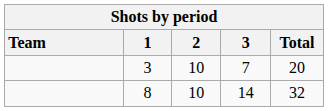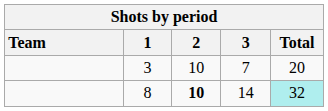8 | 2: normal -> bold
8 | Total: no background -> paleturquoise background
